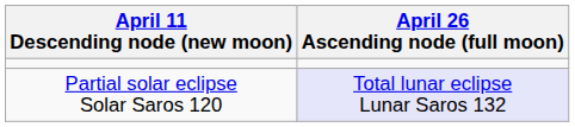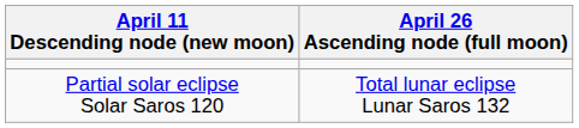row 3 | April 26 Ascending node (full moon): lavender background -> no background
